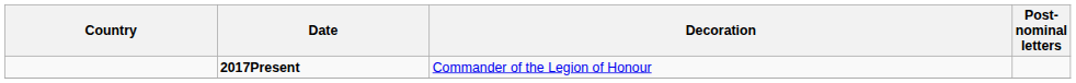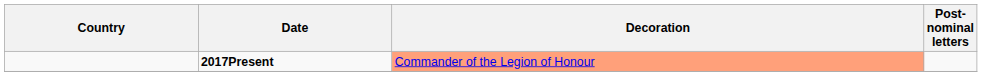2017Present | Decoration: no background -> lightsalmon background
